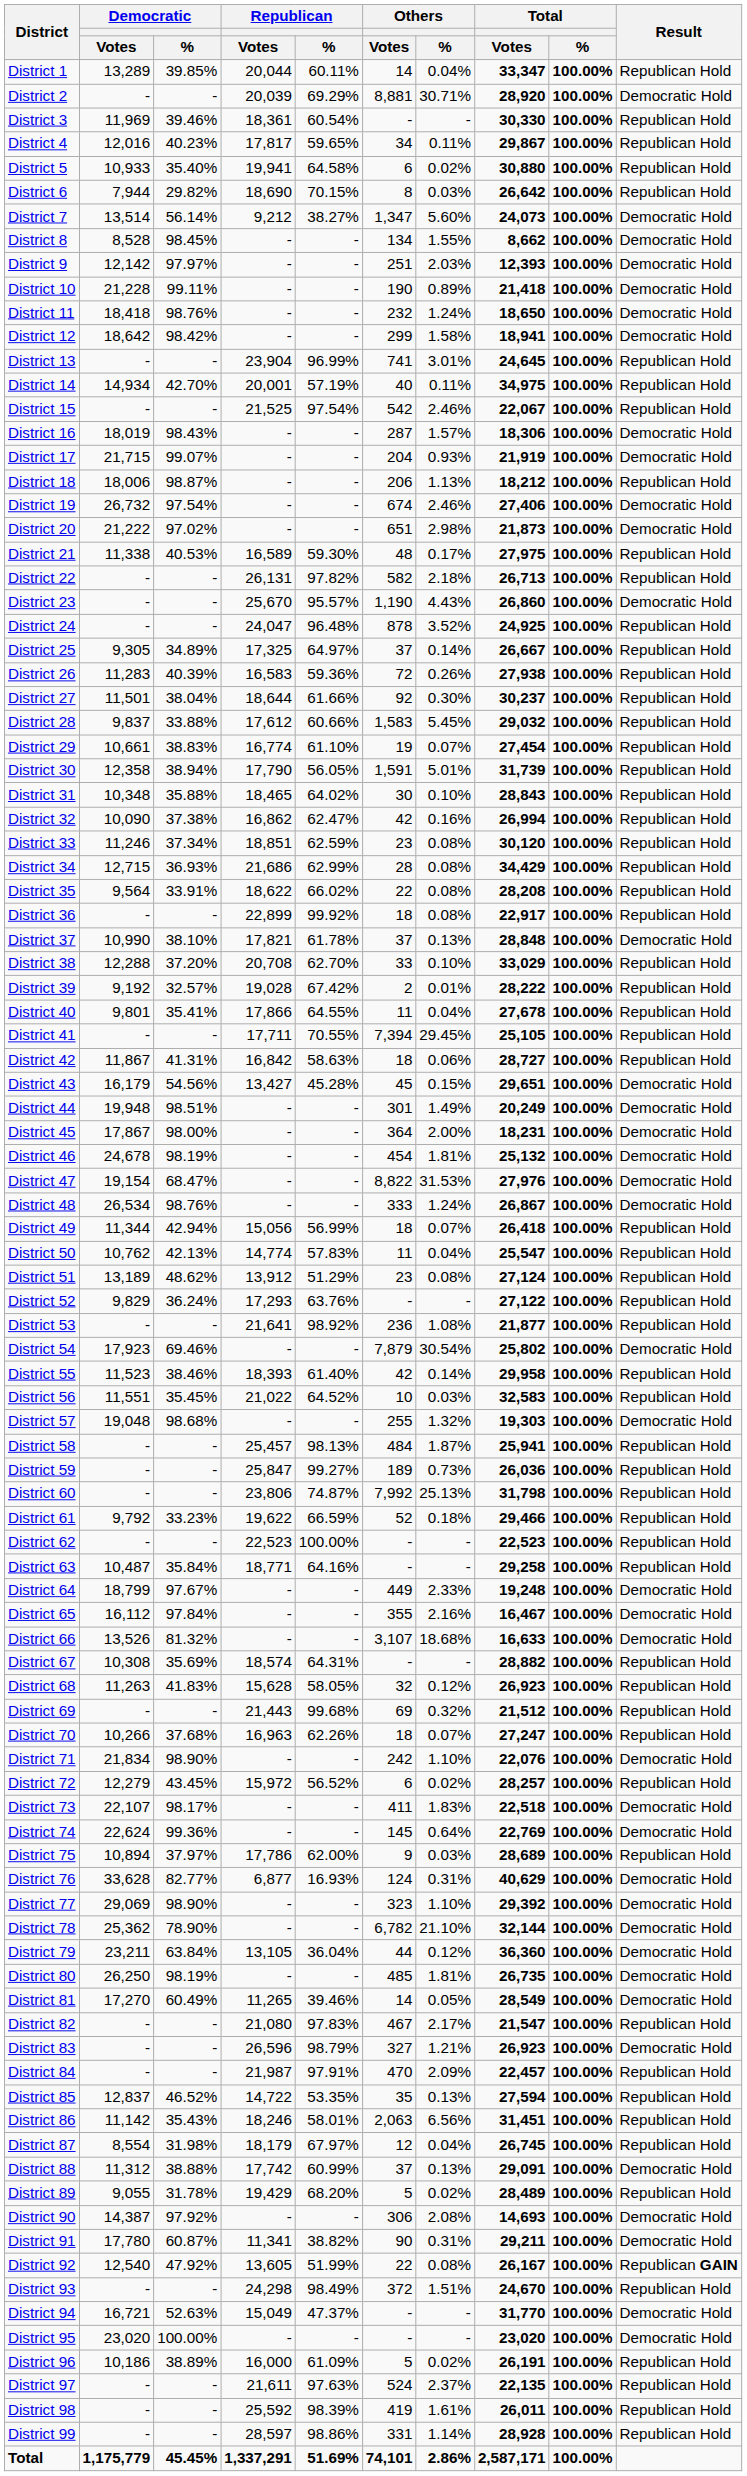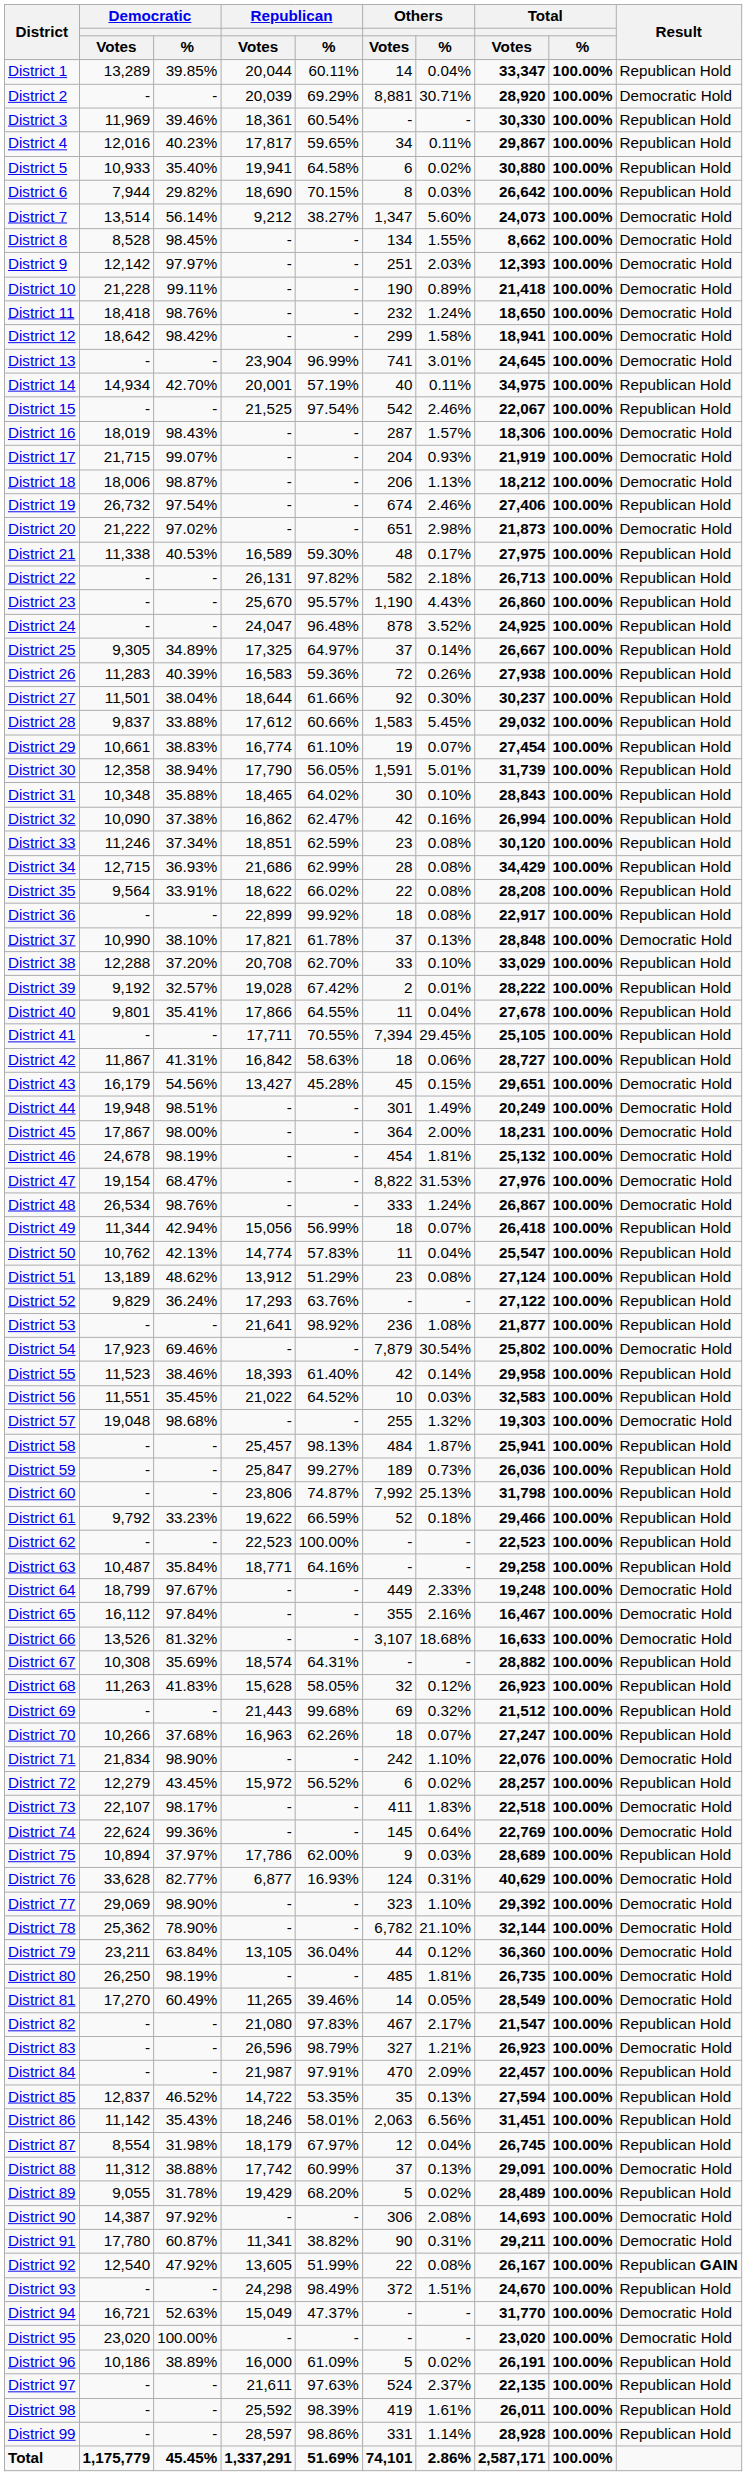District 13 | Result: Republican Hold -> Democratic Hold
District 18 | Result: Republican Hold -> Democratic Hold
District 19 | Result: Democratic Hold -> Republican Hold
District 23 | Result: Democratic Hold -> Republican Hold
